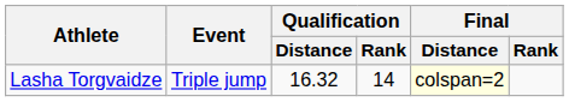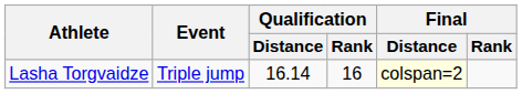Lasha Torgvaidze | Qualification / Distance: 16.32 -> 16.14
Lasha Torgvaidze | Qualification / Rank: 14 -> 16
